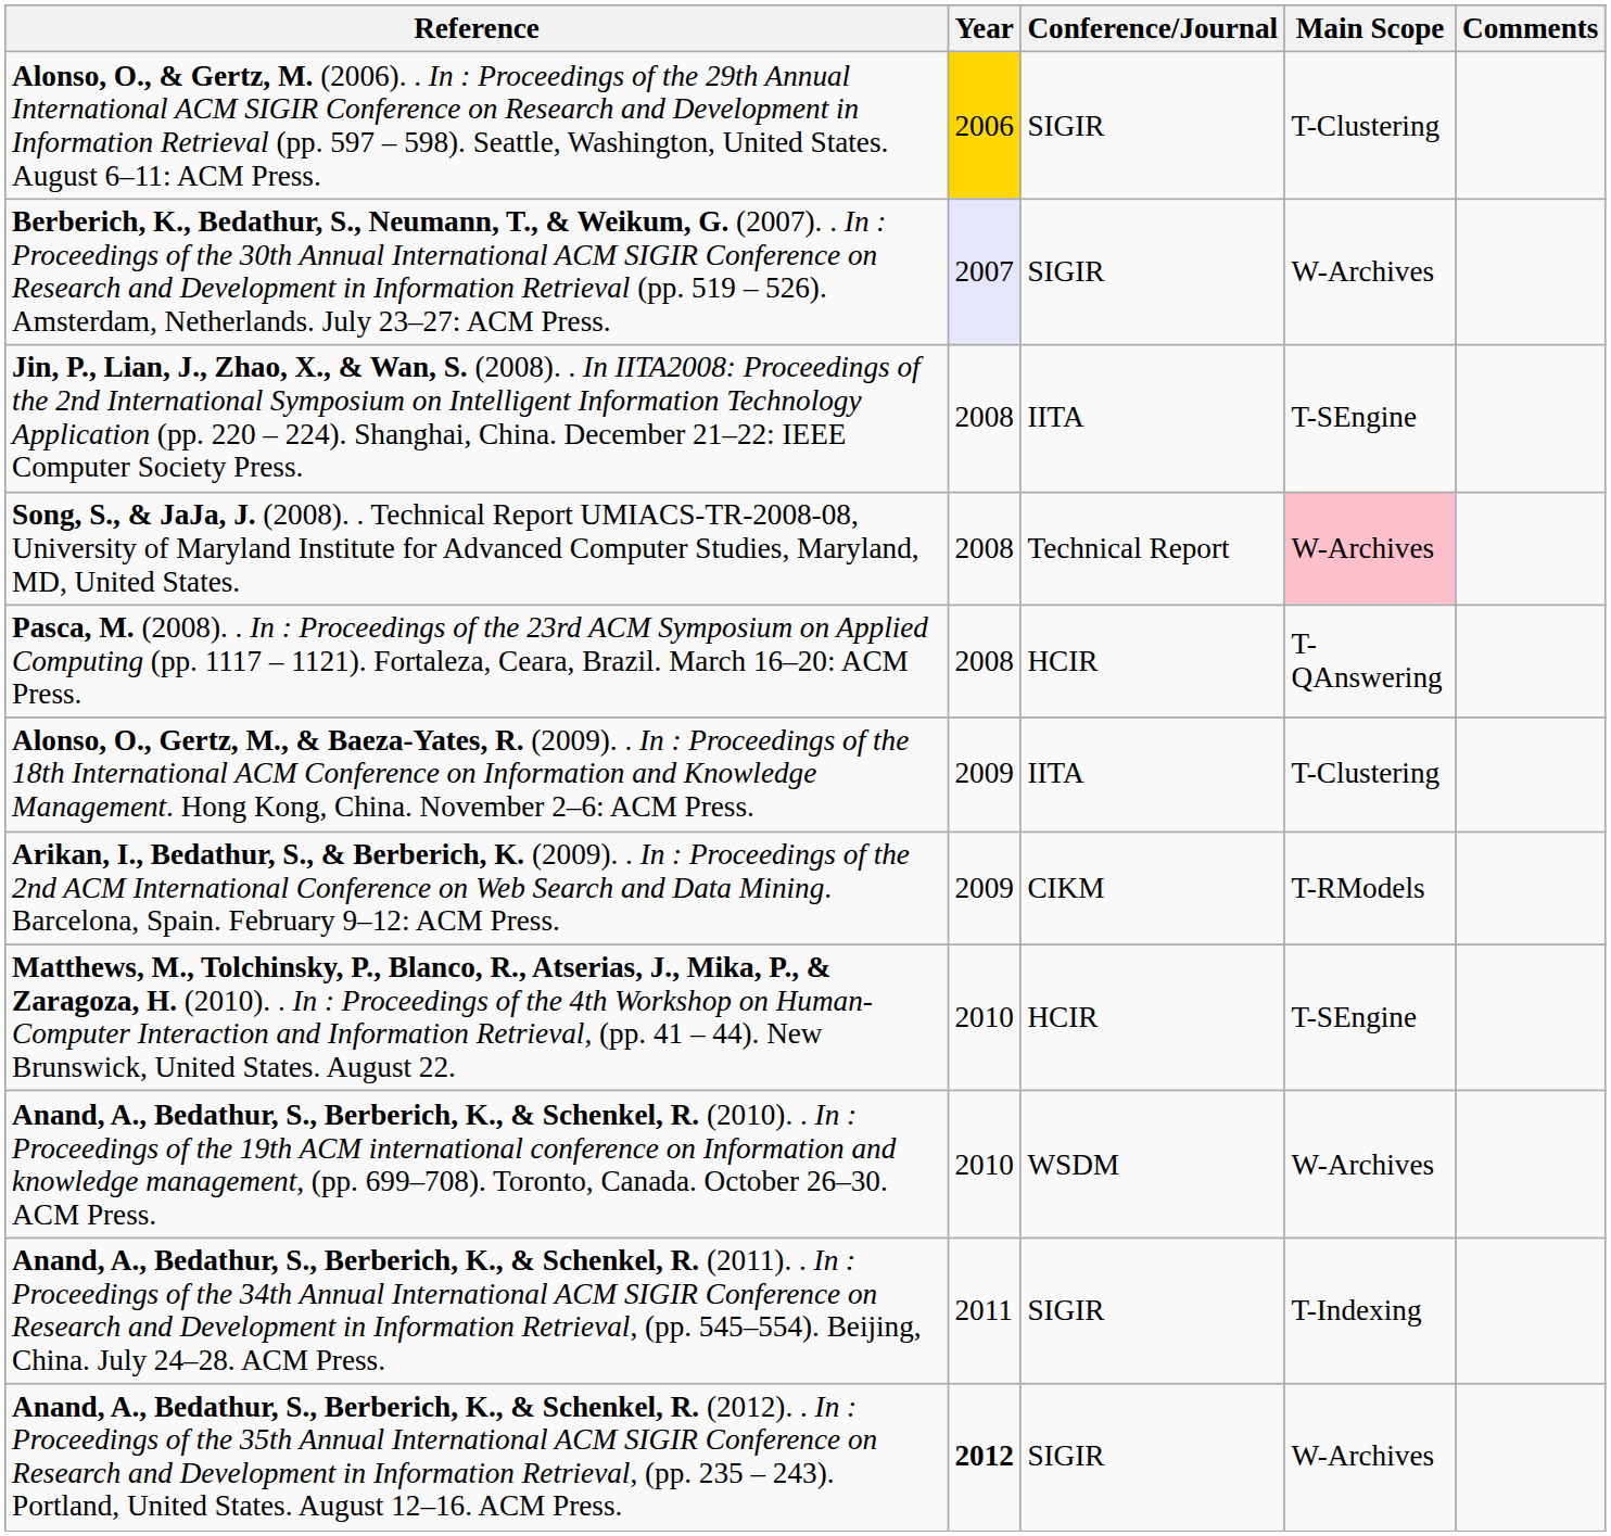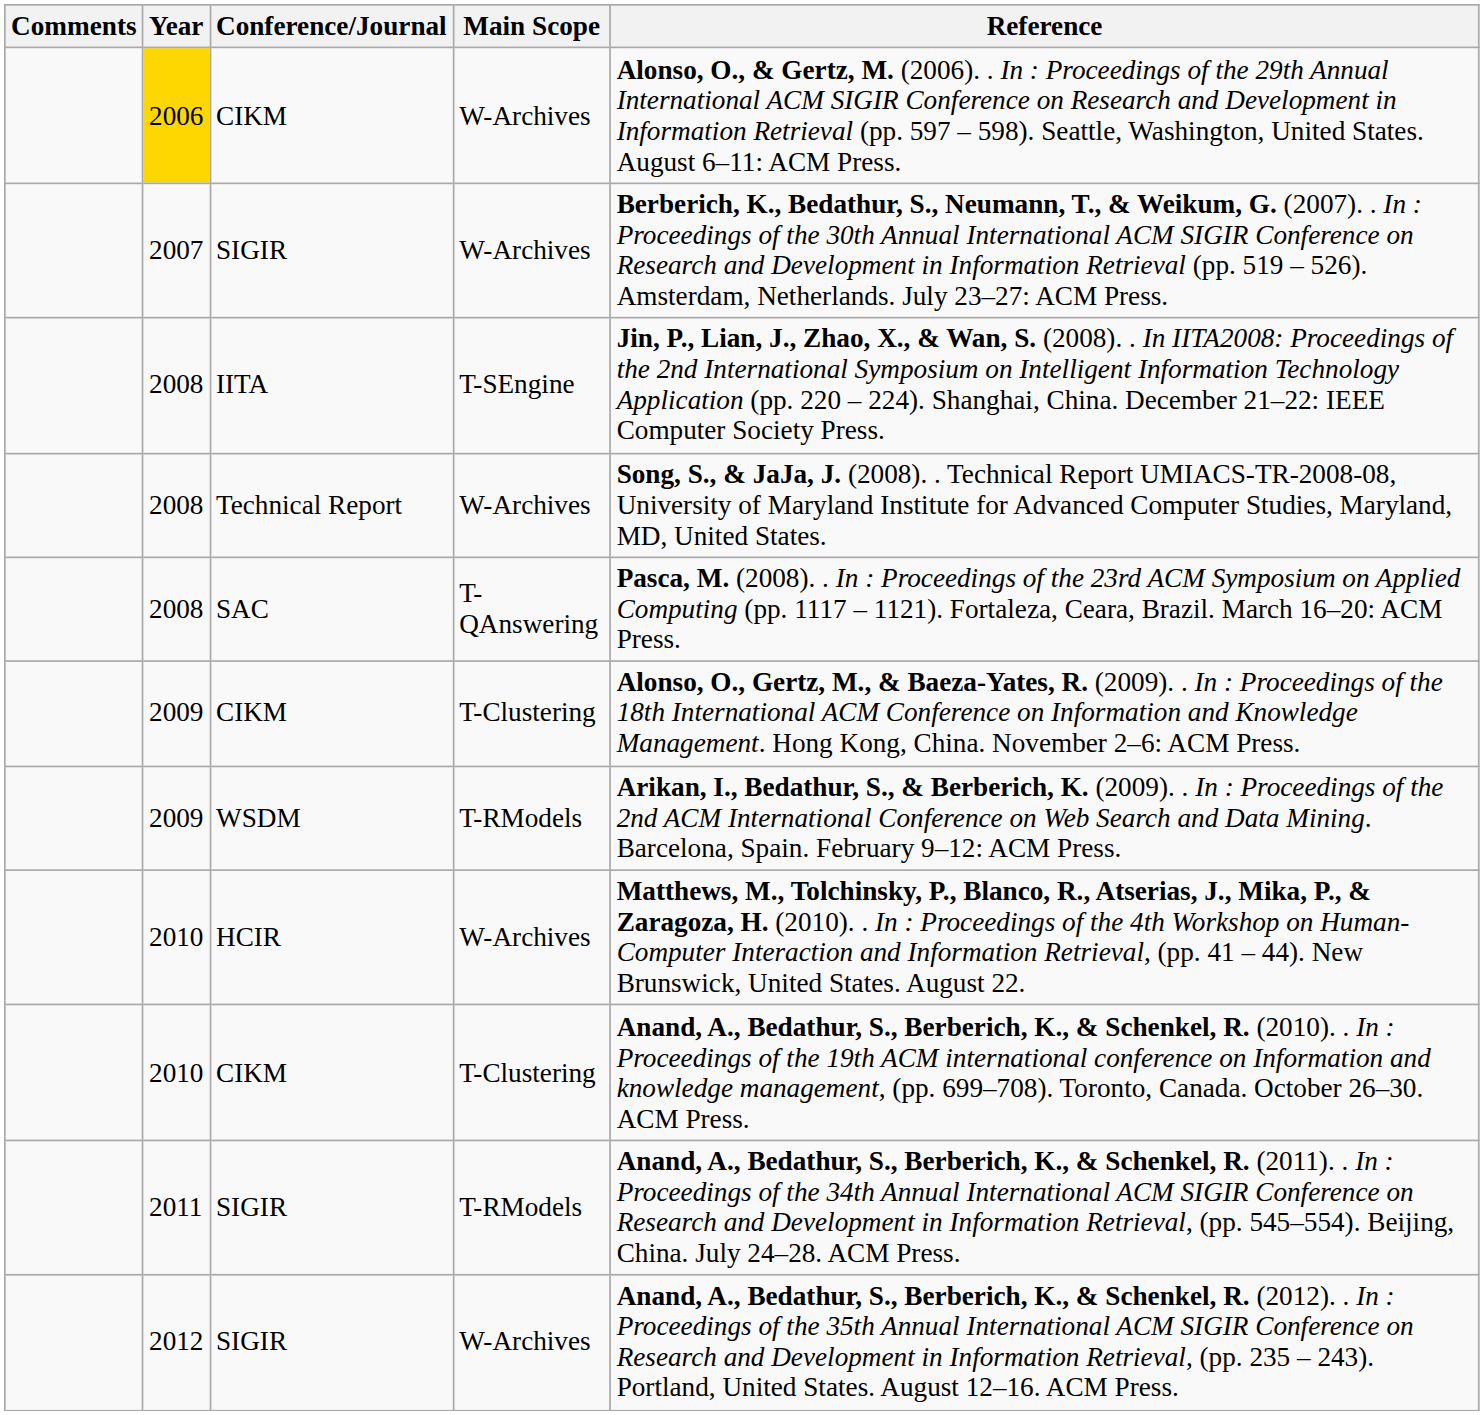columns swapped: Reference <-> Comments
row 2 | Conference/Journal: SIGIR -> CIKM
row 2 | Main Scope: T-Clustering -> W-Archives
row 3 | Year: lavender background -> no background
row 5 | Main Scope: pink background -> no background
row 6 | Conference/Journal: HCIR -> SAC
row 7 | Conference/Journal: IITA -> CIKM
row 8 | Conference/Journal: CIKM -> WSDM
row 9 | Main Scope: T-SEngine -> W-Archives
row 10 | Conference/Journal: WSDM -> CIKM
row 10 | Main Scope: W-Archives -> T-Clustering
row 11 | Main Scope: T-Indexing -> T-RModels
row 12 | Year: bold -> normal
